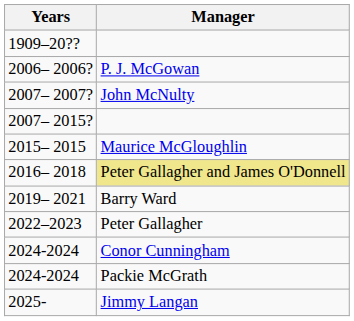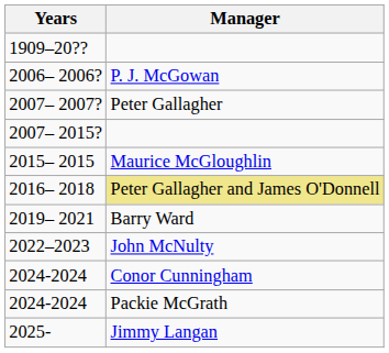row 4 | Manager: John McNulty -> Peter Gallagher
row 9 | Manager: Peter Gallagher -> John McNulty
